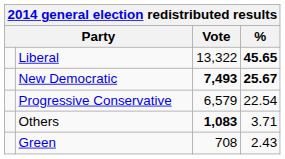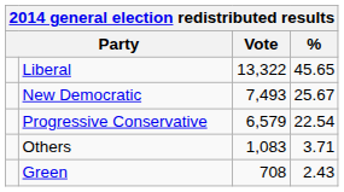Liberal | %: bold -> normal
New Democratic | Vote: bold -> normal
New Democratic | %: bold -> normal
Others | Vote: bold -> normal
